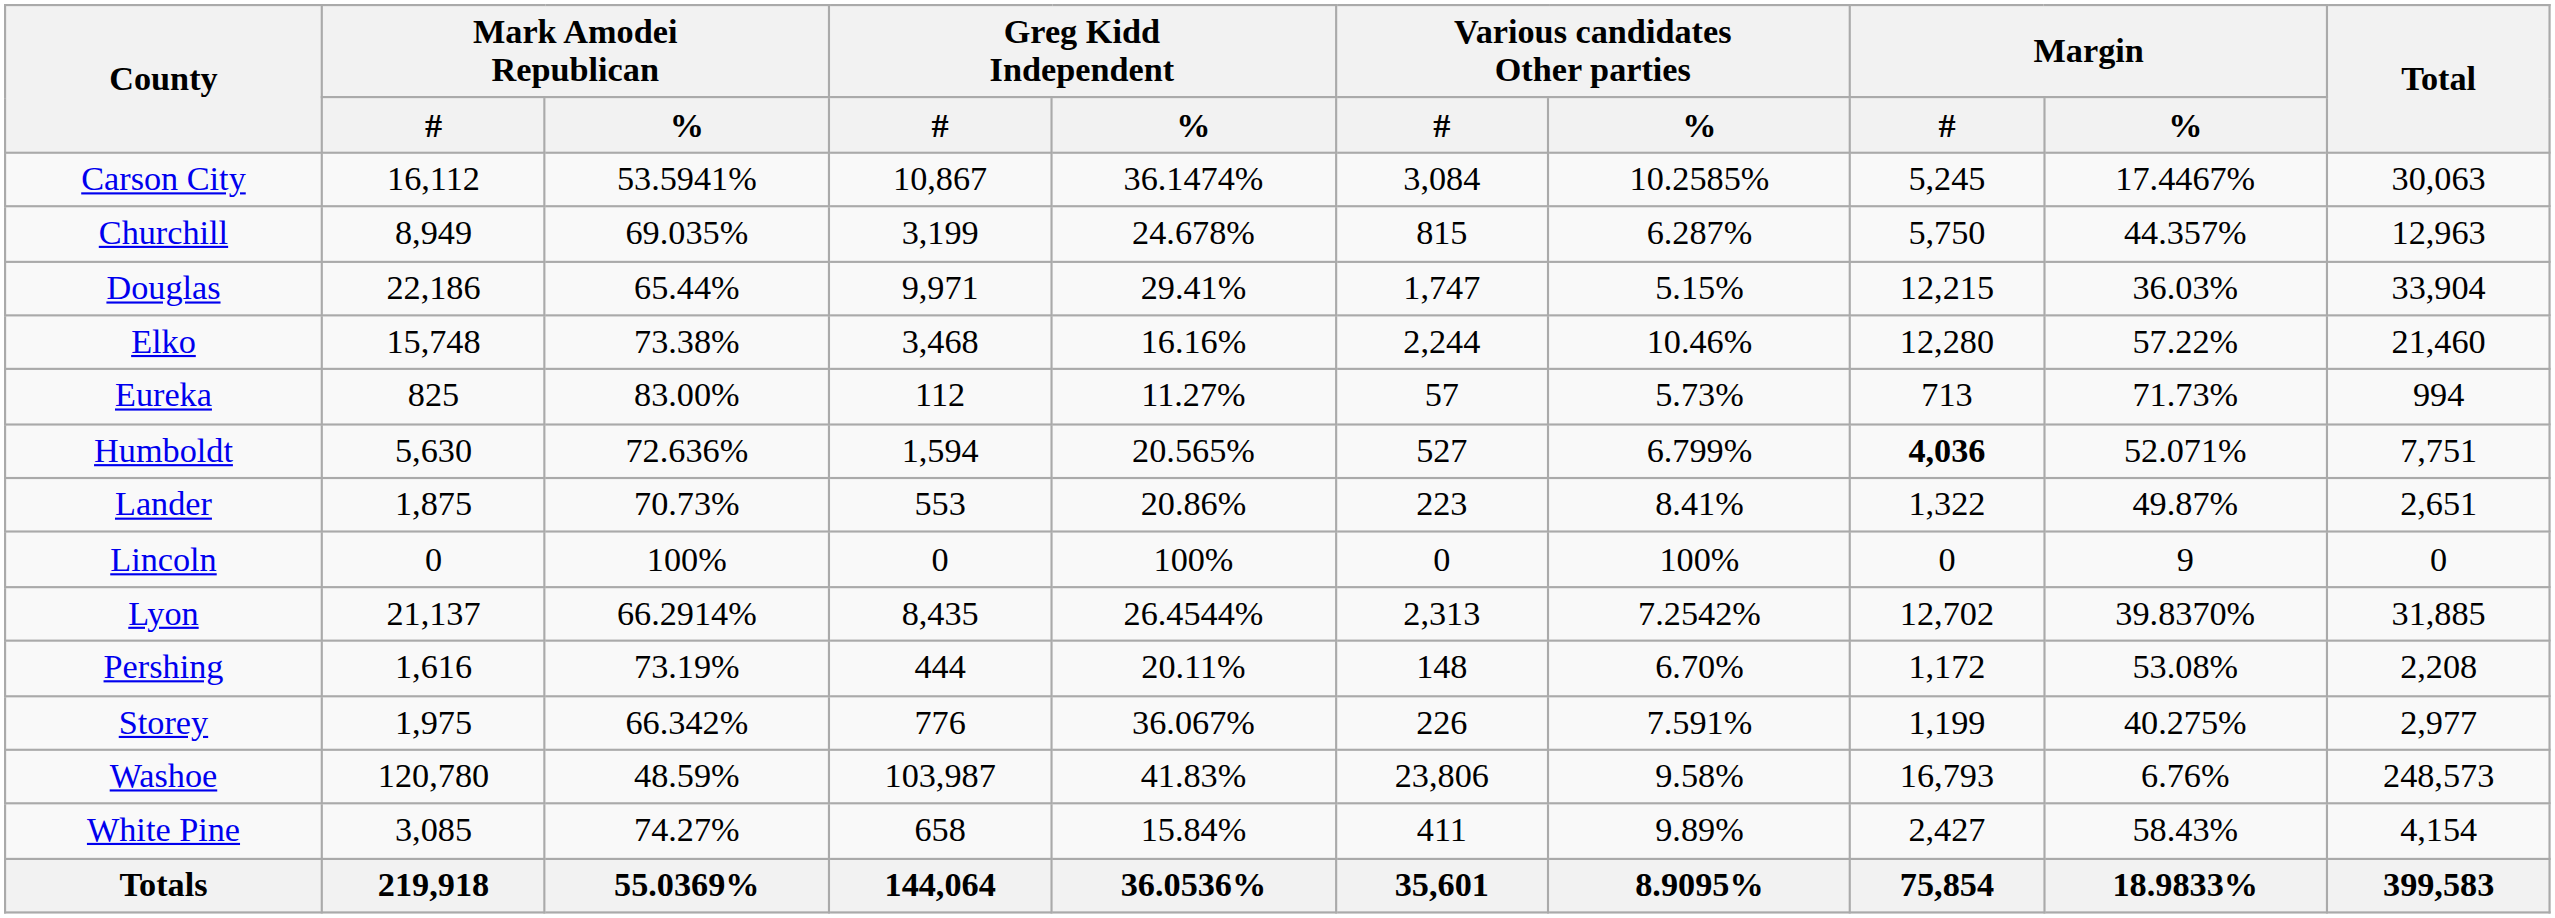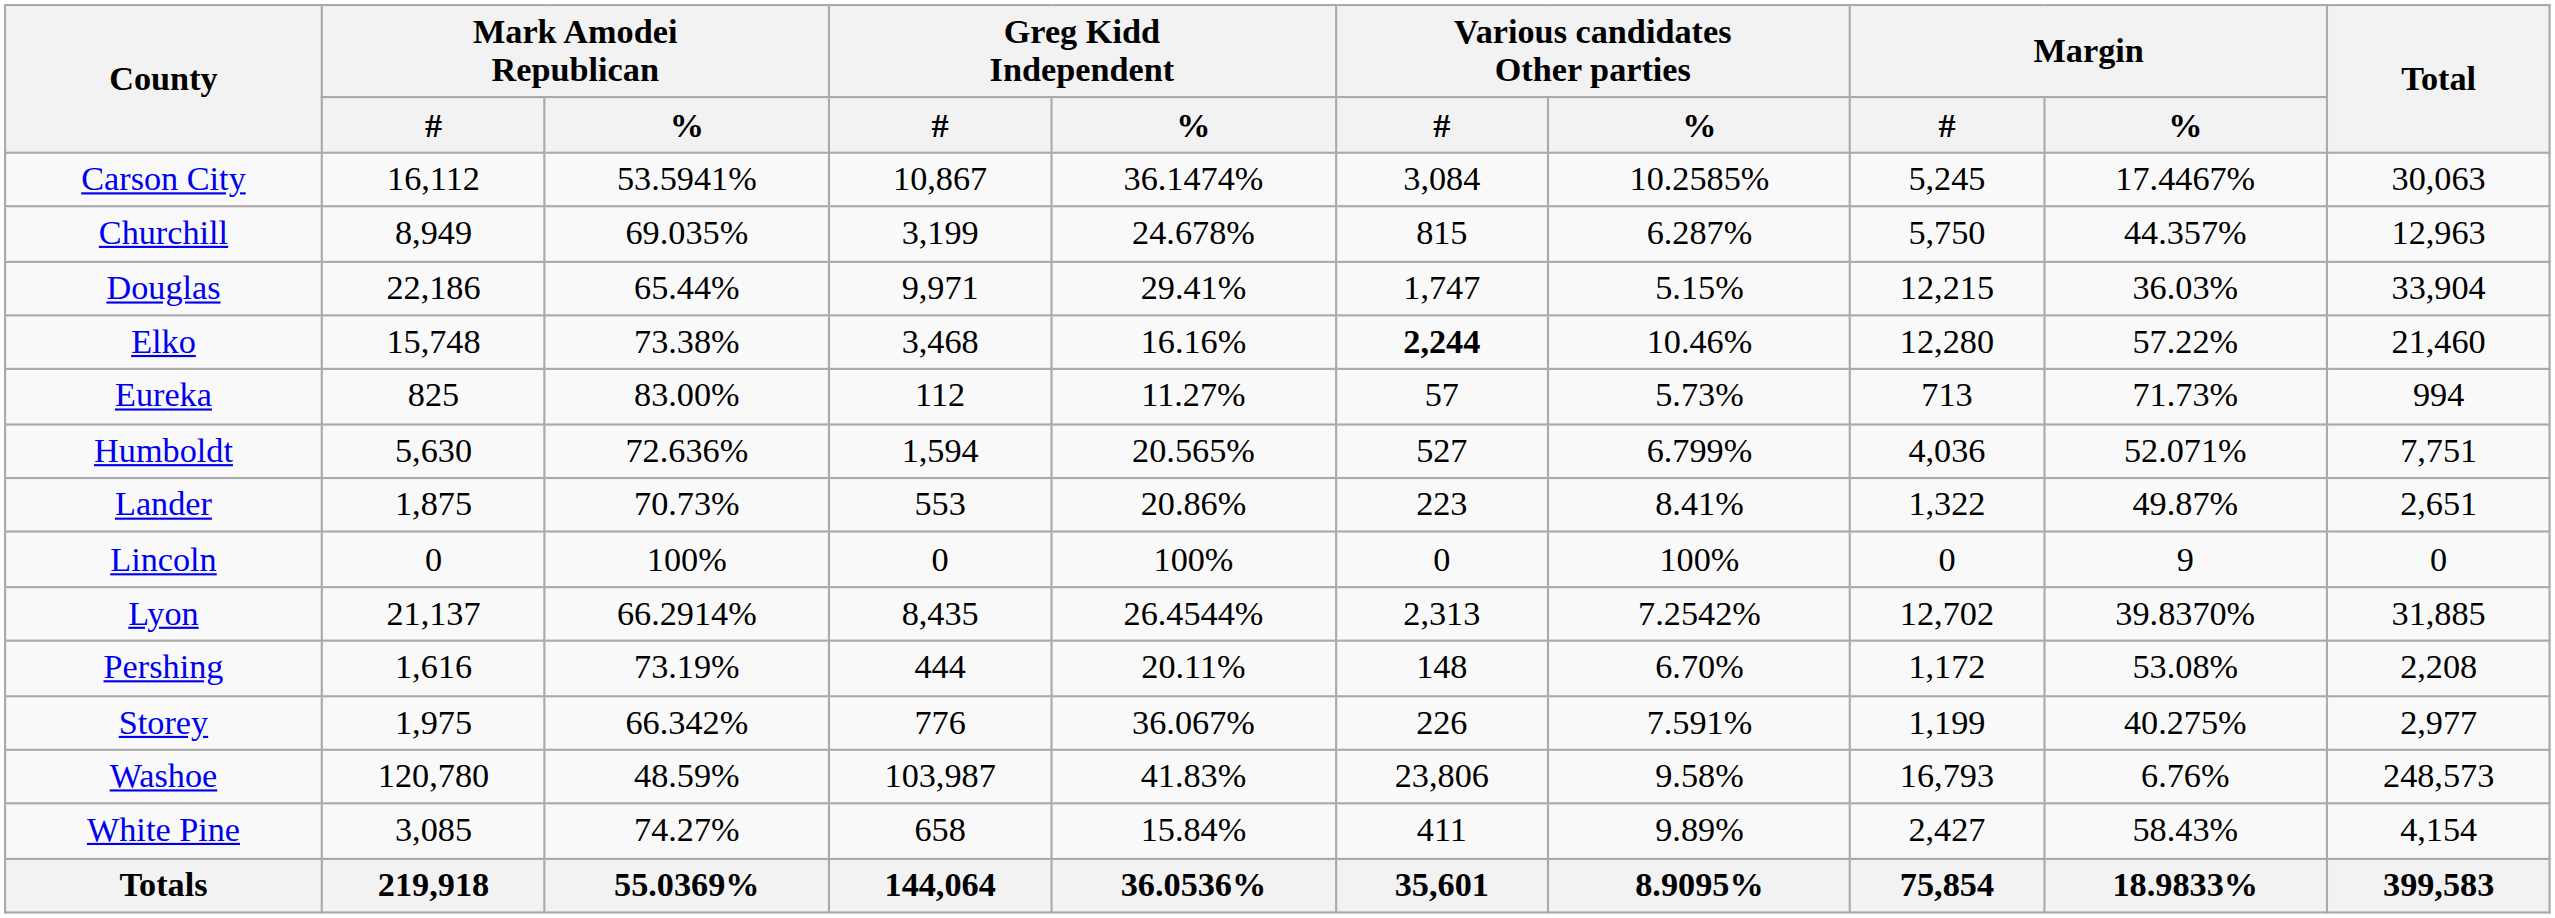Elko | Various candidates Other parties / #: normal -> bold
Humboldt | Margin / #: bold -> normal
